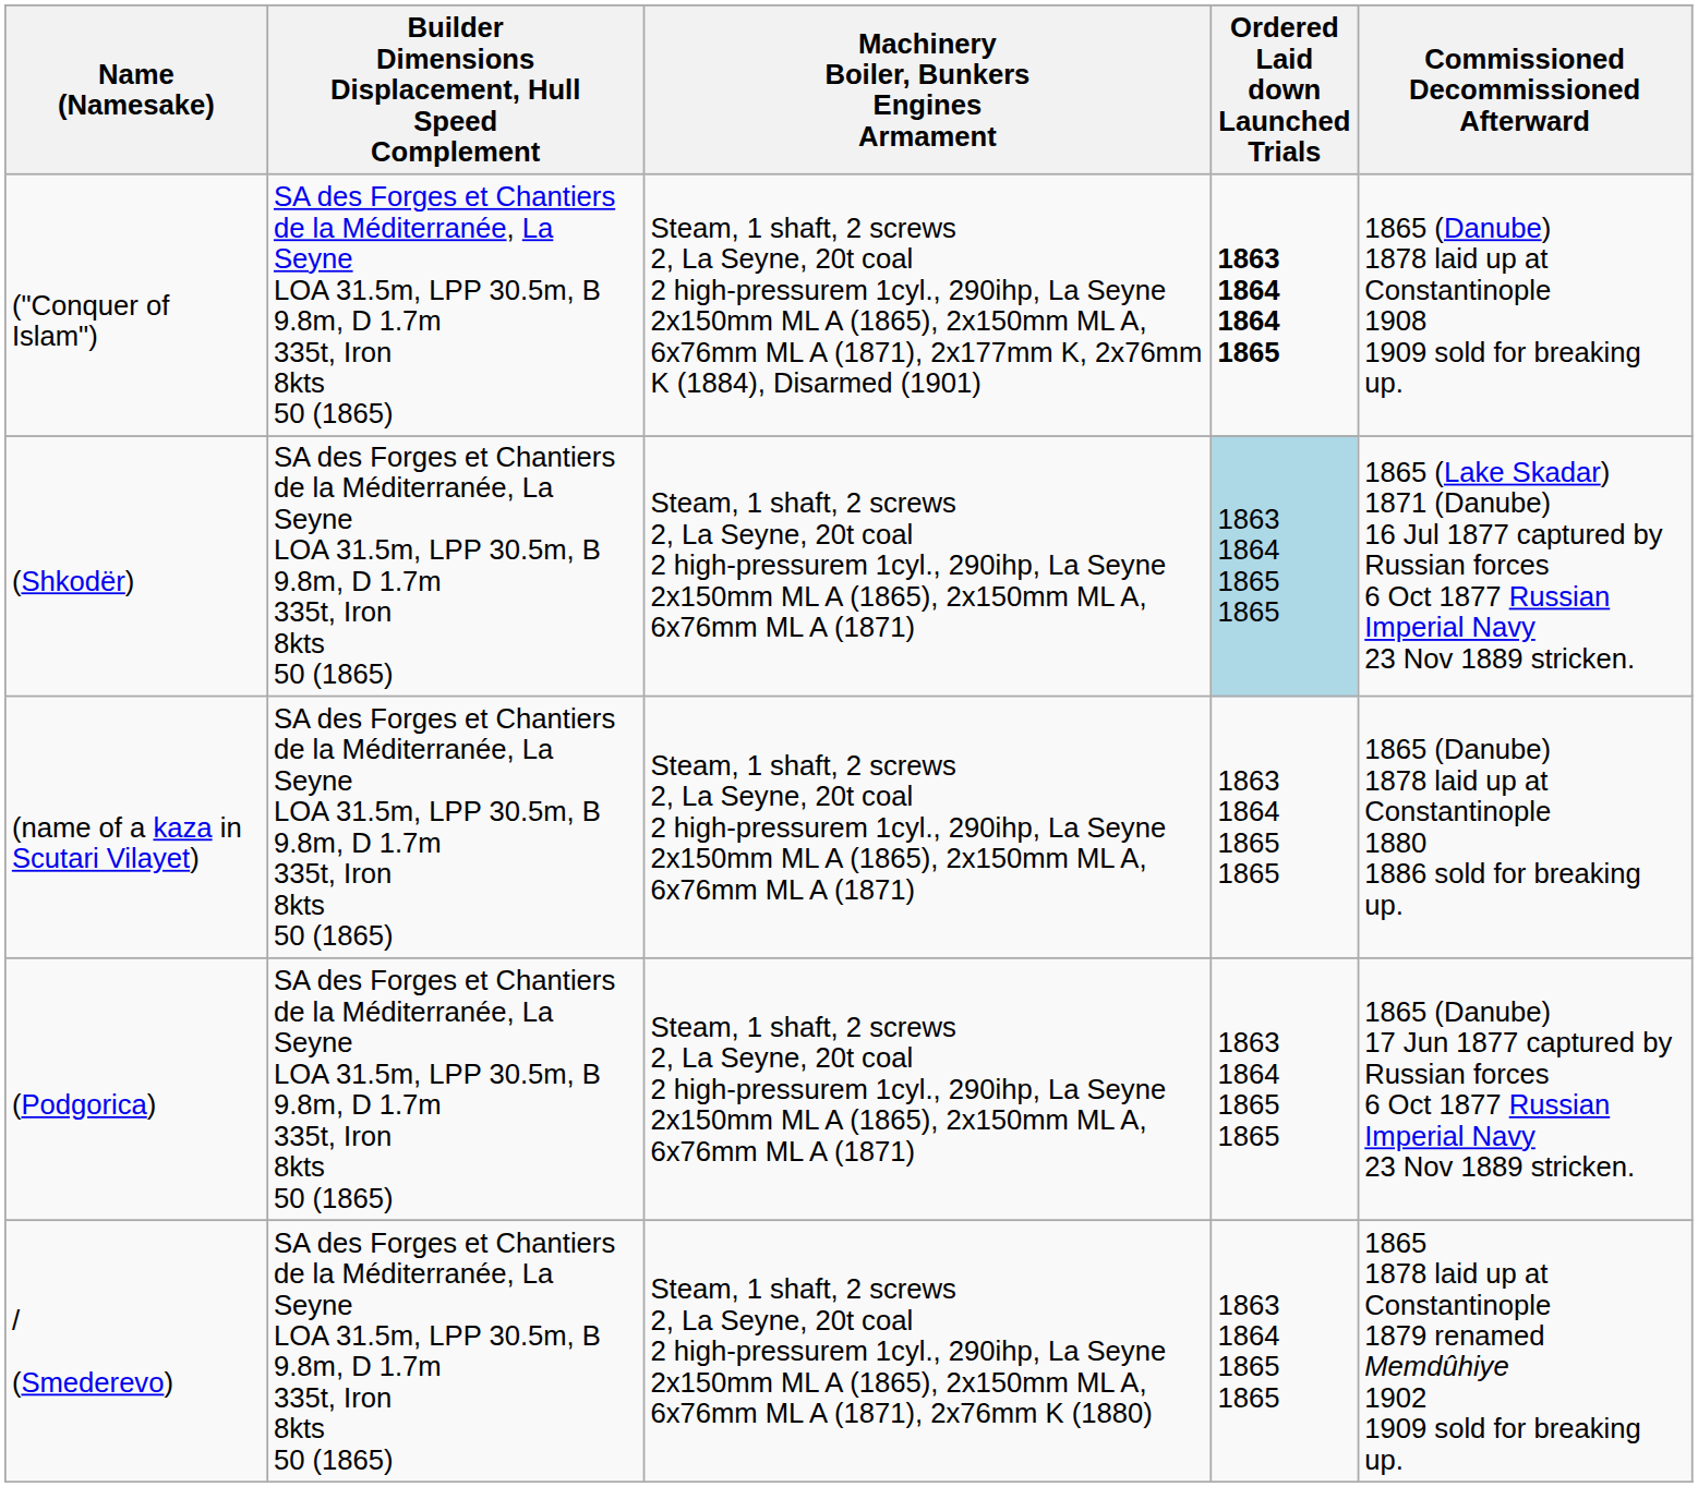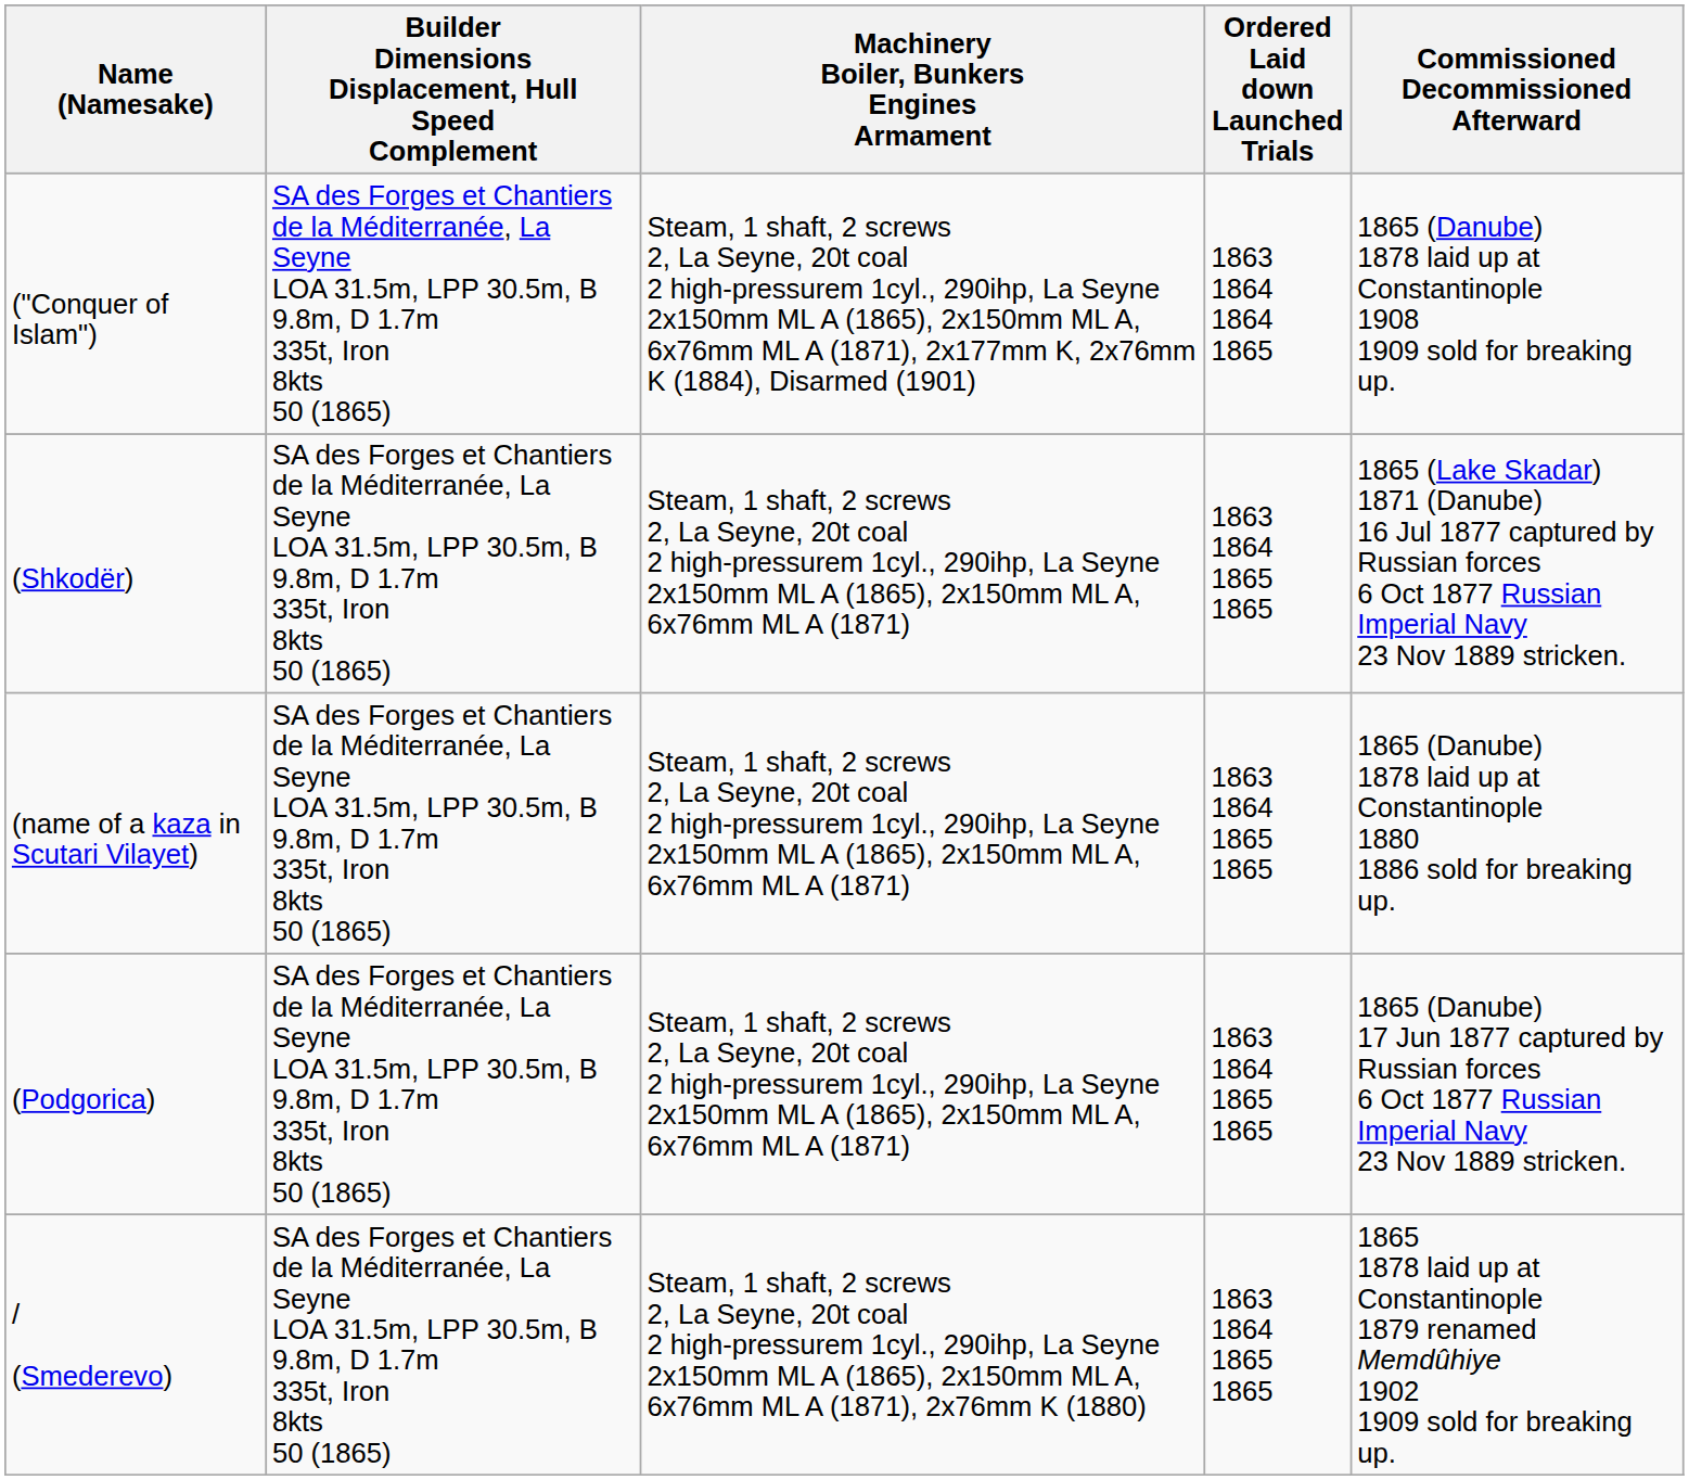("Conquer of Islam") | Ordered Laid down Launched Trials: bold -> normal
(Shkodër) | Ordered Laid down Launched Trials: lightblue background -> no background
